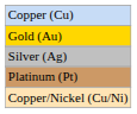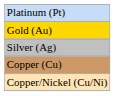row 1 | column 1: Copper (Cu) -> Platinum (Pt)
row 4 | column 1: Platinum (Pt) -> Copper (Cu)
